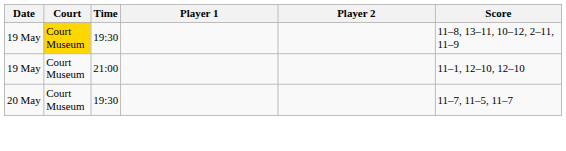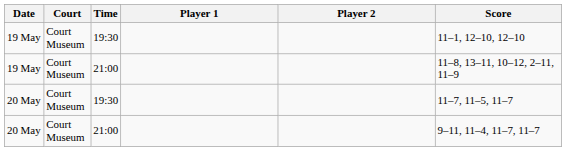19 May / 19:30 | Court: gold background -> no background
19 May / 19:30 | Score: 11–8, 13–11, 10–12, 2–11, 11–9 -> 11–1, 12–10, 12–10
19 May / 21:00 | Score: 11–1, 12–10, 12–10 -> 11–8, 13–11, 10–12, 2–11, 11–9
+ row: 20 May | Court Museum | 21:00 | 9–11, 11–4, 11–7, 11–7
